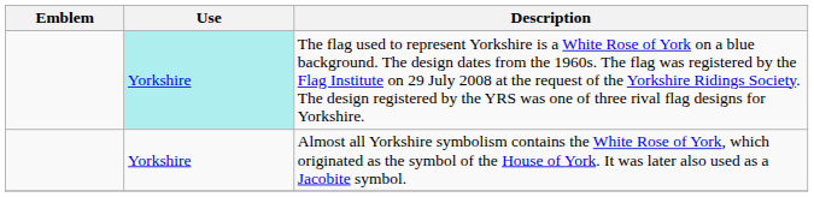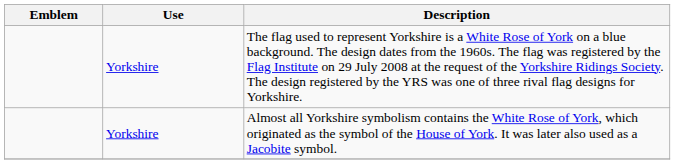row 2 | Use: paleturquoise background -> no background
